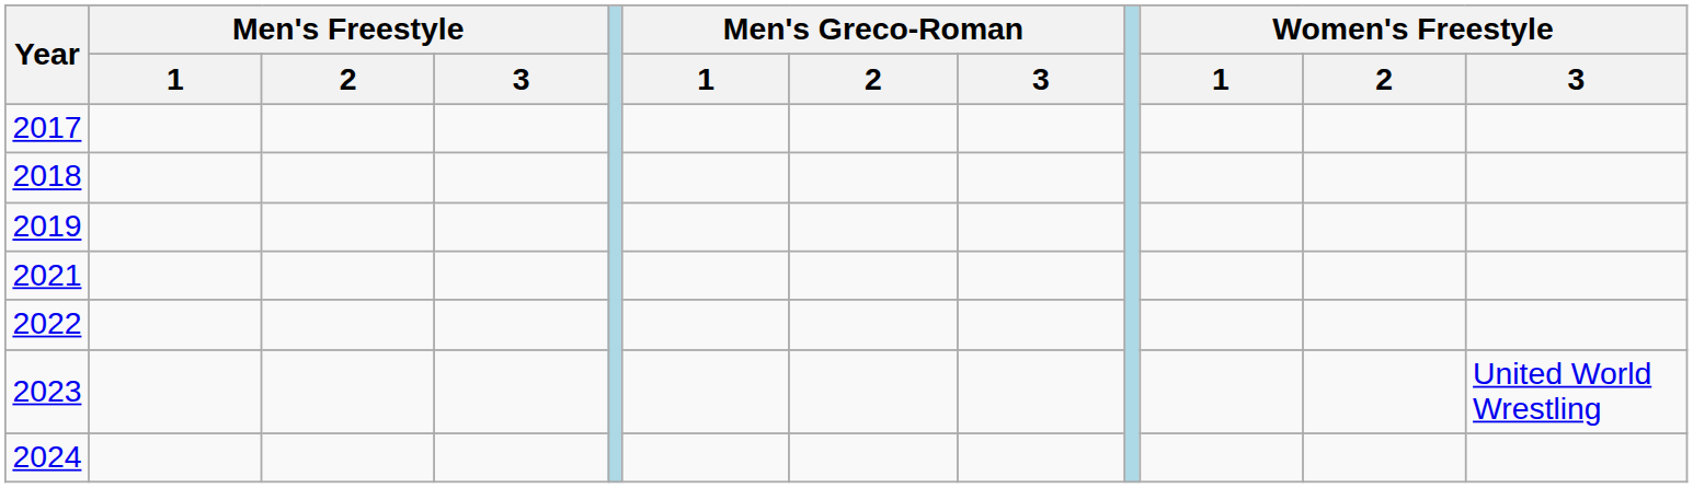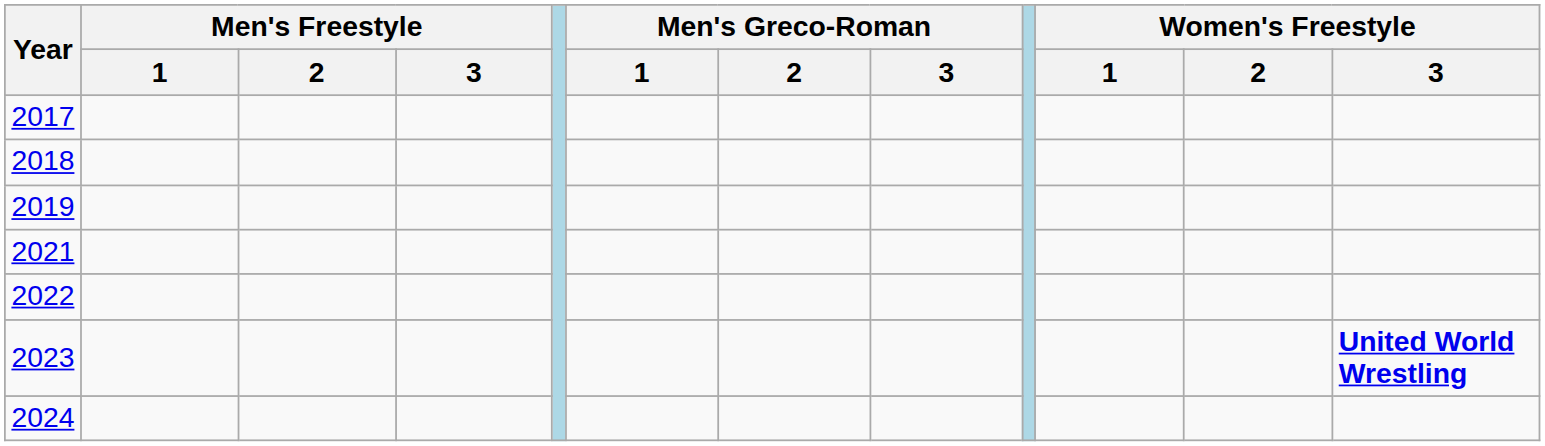2023 | Women's Freestyle / 3: normal -> bold
